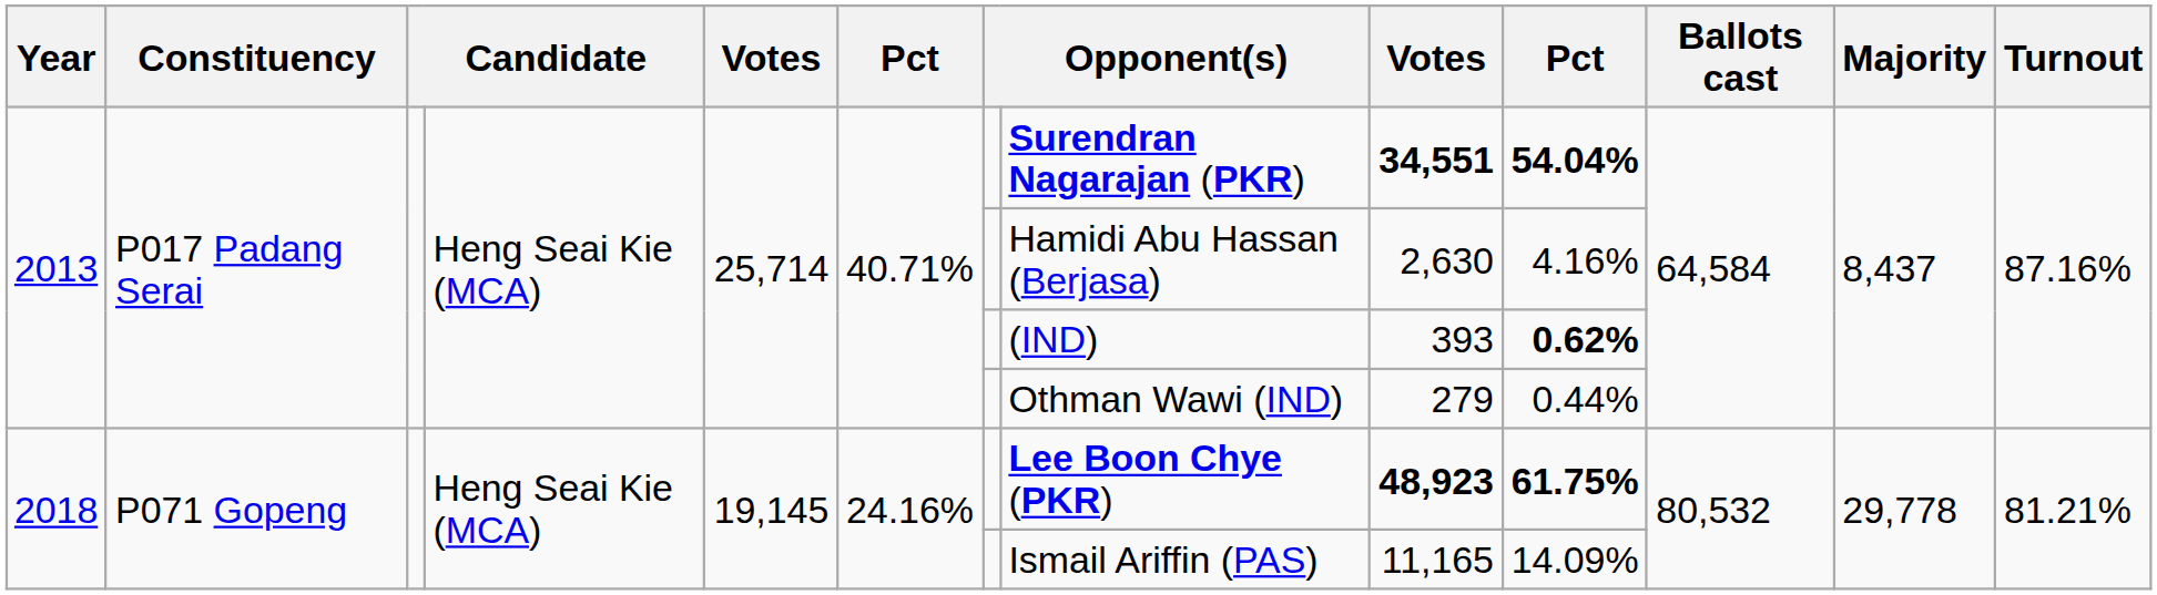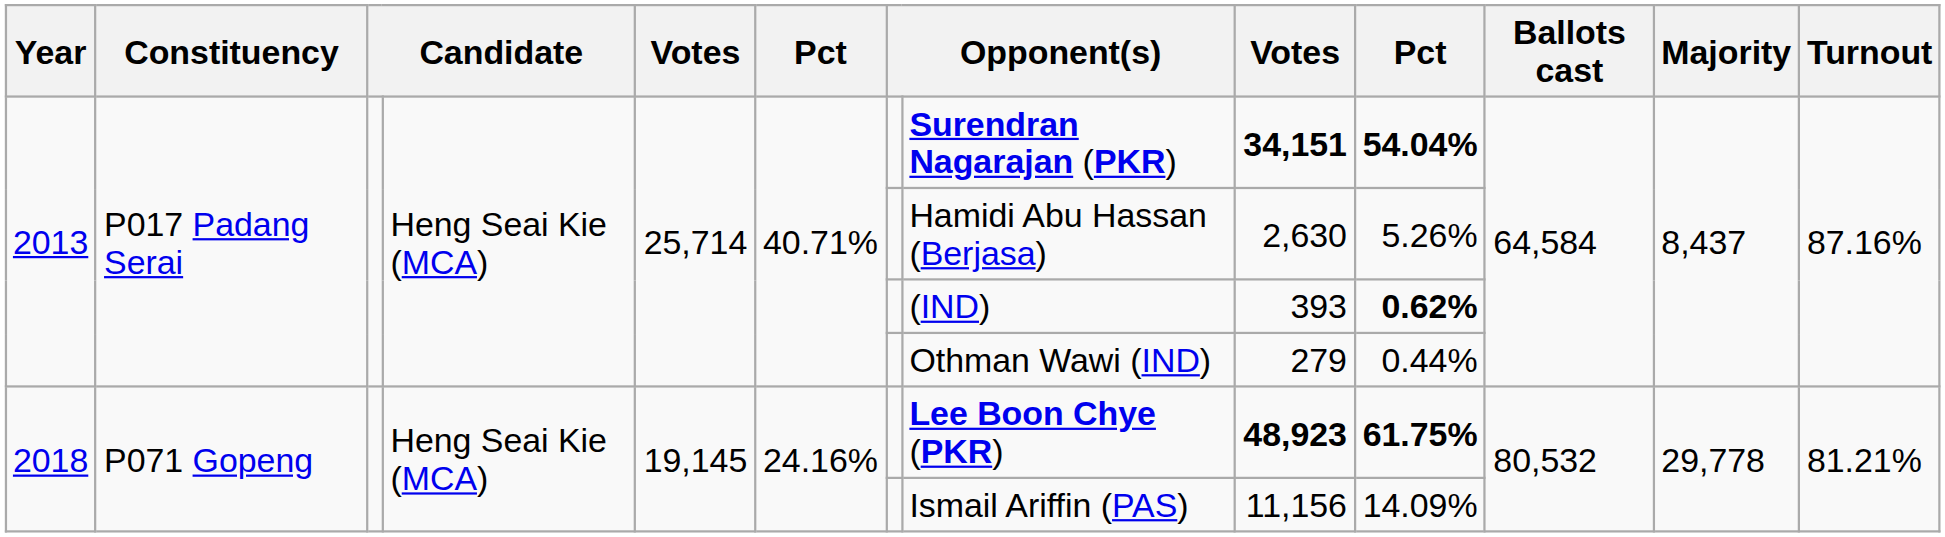row 2 | column 9: 34,551 -> 34,151
row 3 | column 10: 4.16% -> 5.26%
row 7 | column 9: 11,165 -> 11,156
